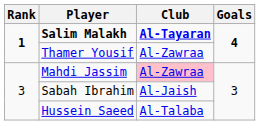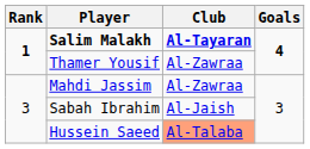Mahdi Jassim | Club: pink background -> no background
Hussein Saeed | Club: no background -> lightsalmon background
